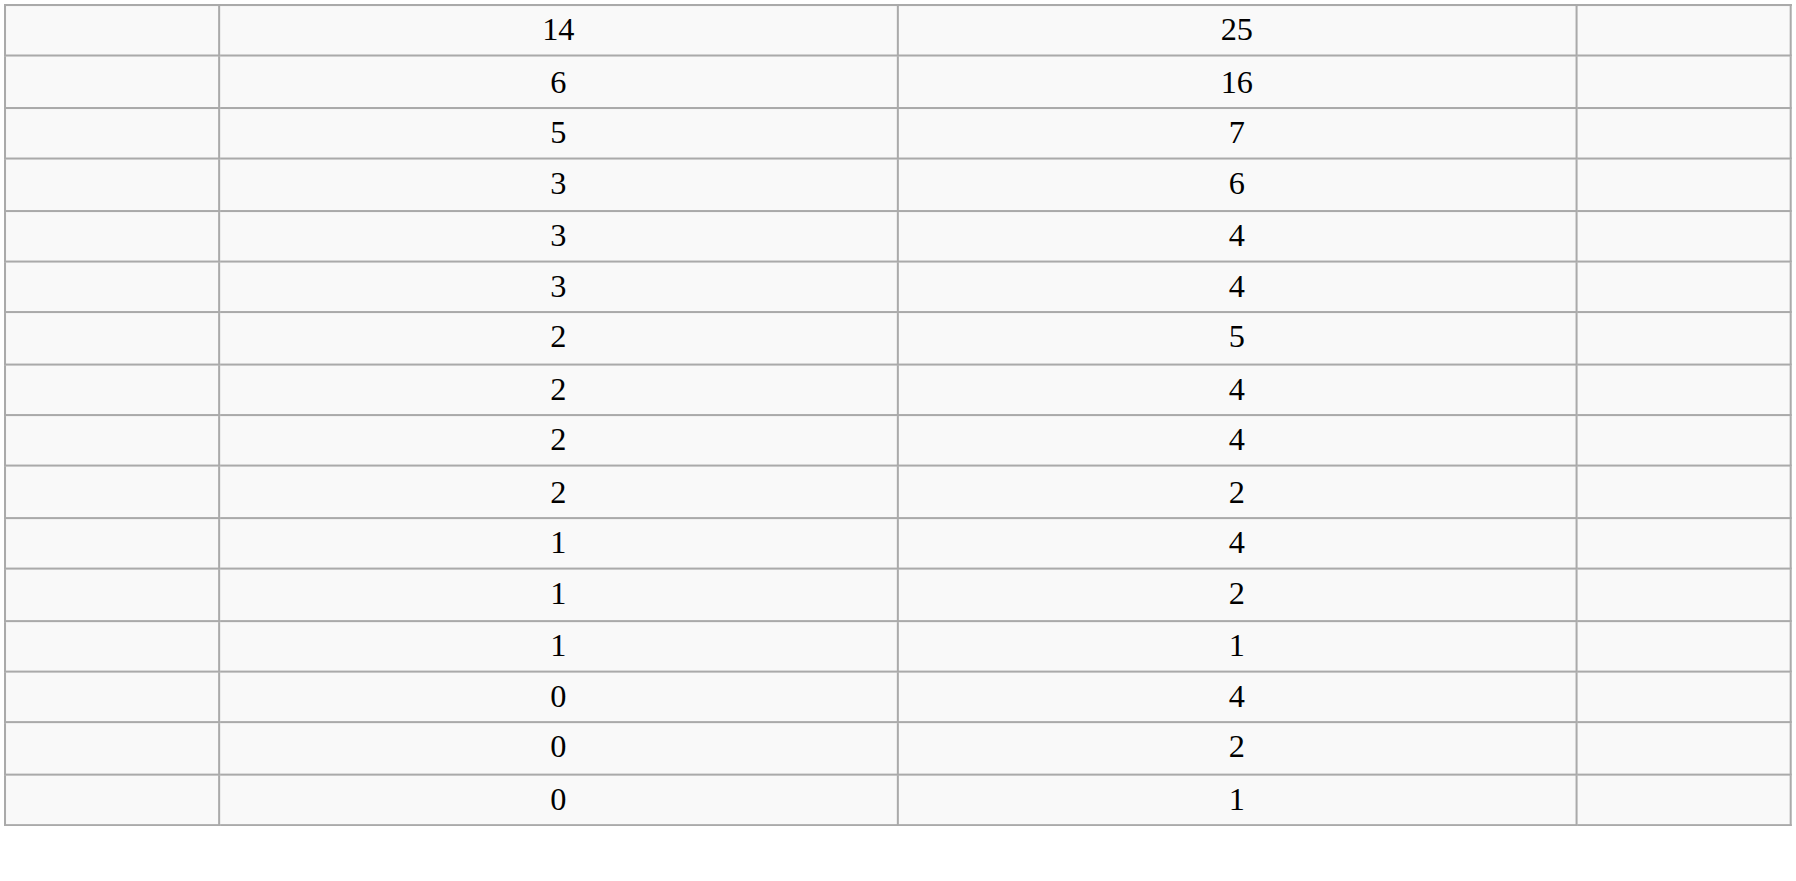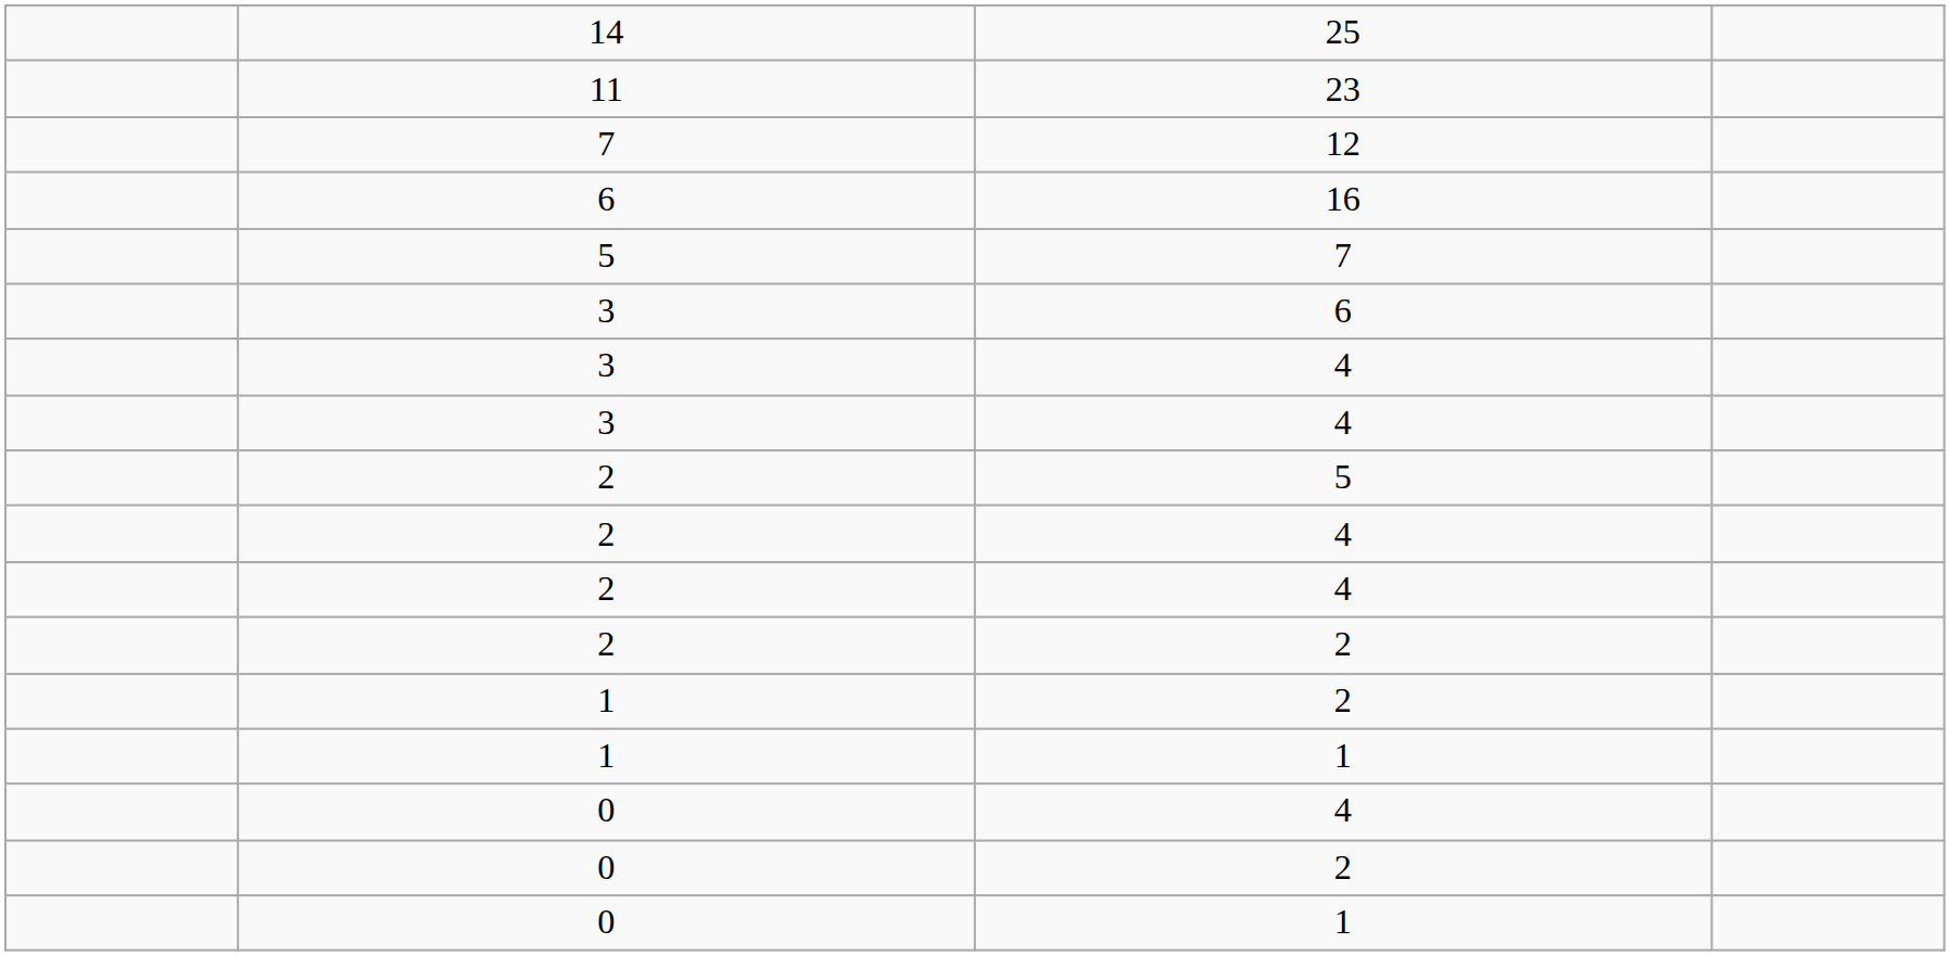+ row: 11 | 23
+ row: 7 | 12
- row: 1 | 4
